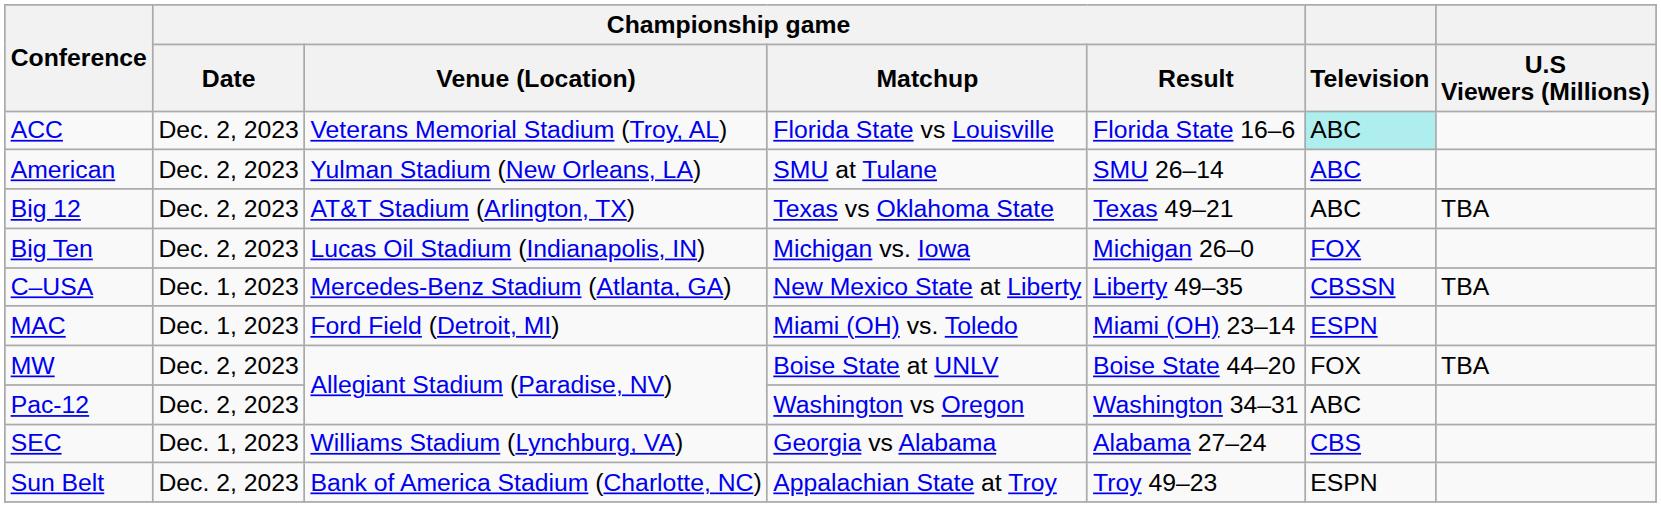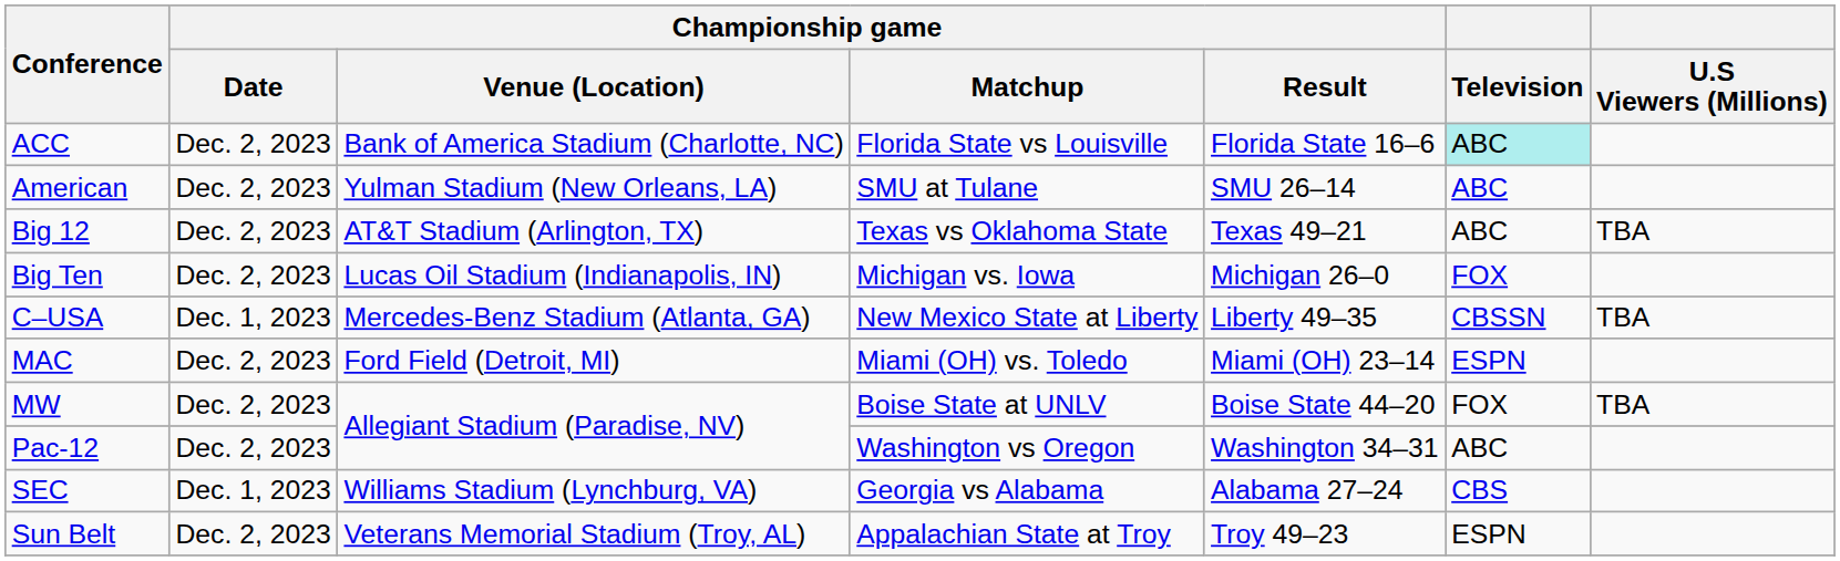ACC | Championship game / Venue (Location): Veterans Memorial Stadium (Troy, AL) -> Bank of America Stadium (Charlotte, NC)
MAC | Championship game / Date: Dec. 1, 2023 -> Dec. 2, 2023
Sun Belt | Championship game / Venue (Location): Bank of America Stadium (Charlotte, NC) -> Veterans Memorial Stadium (Troy, AL)
